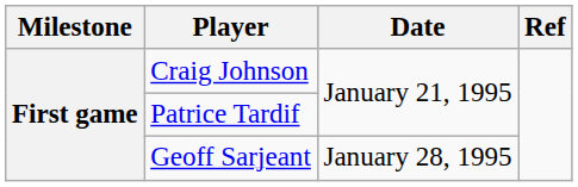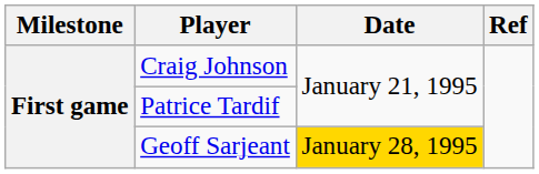Geoff Sarjeant | Date: no background -> gold background
